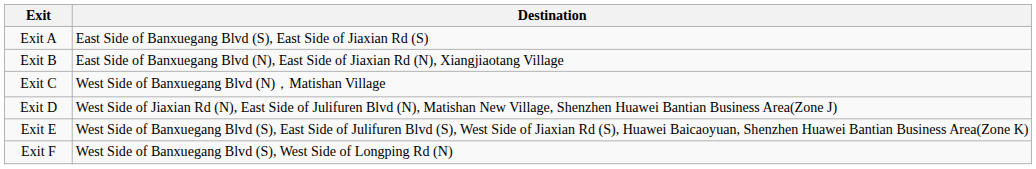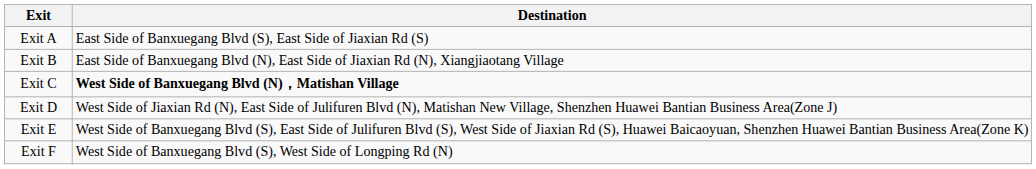Exit C | Destination: normal -> bold
